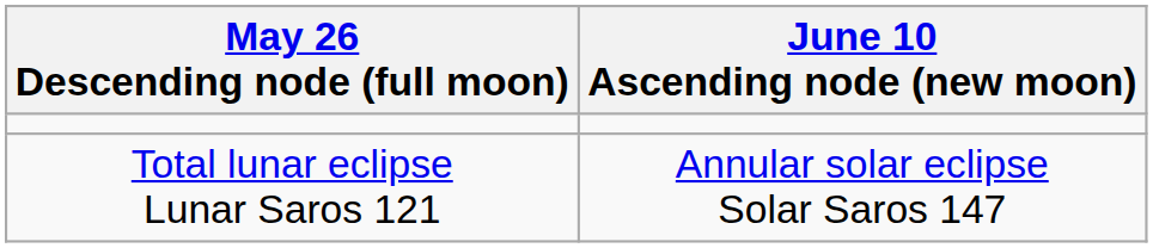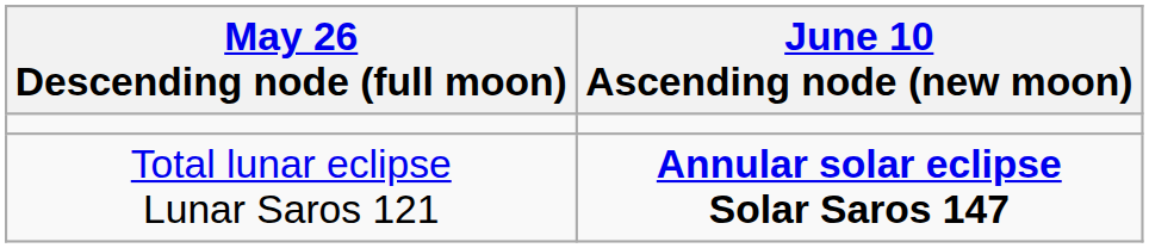row 3 | June 10 Ascending node (new moon): normal -> bold
